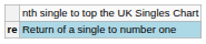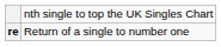re | column 2: lightblue background -> no background
